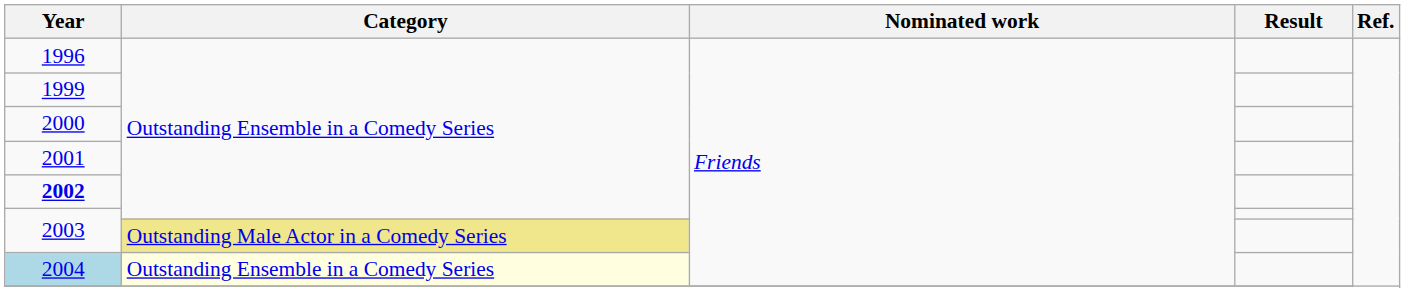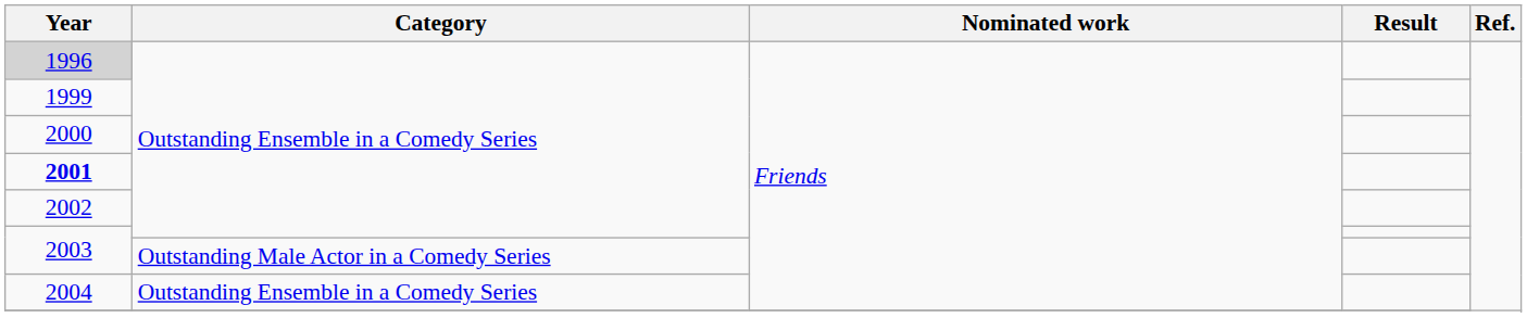1996 | Year: no background -> lightgrey background
2001 | Year: normal -> bold
2002 | Year: bold -> normal
2003 / Outstanding Male Actor in a Comedy Series | Category: khaki background -> no background
2004 | Year: lightblue background -> no background
2004 | Category: lightyellow background -> no background
